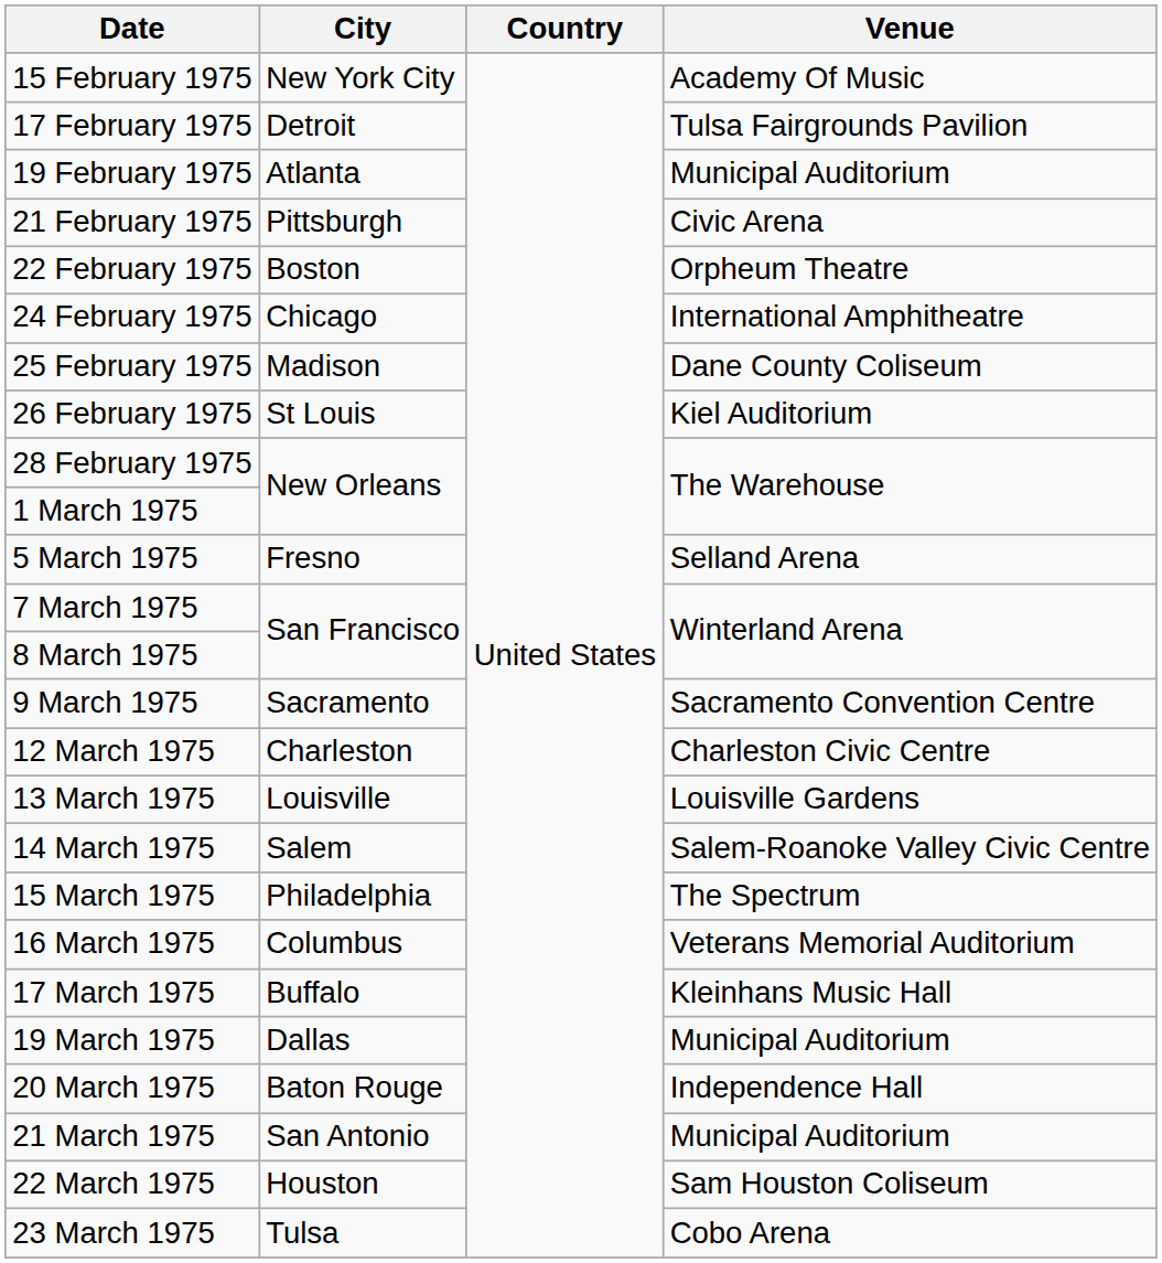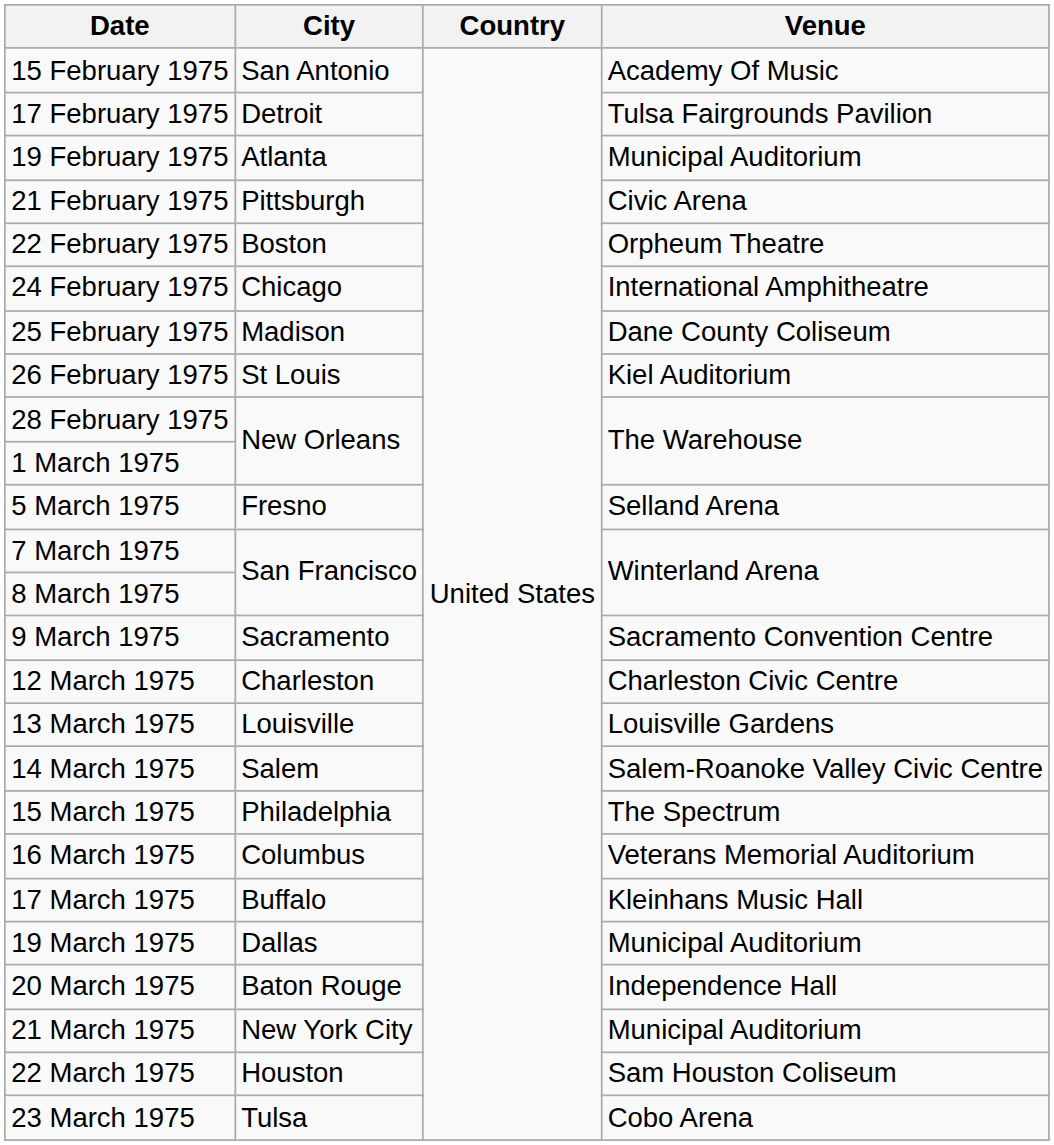15 February 1975 | City: New York City -> San Antonio
21 March 1975 | City: San Antonio -> New York City
